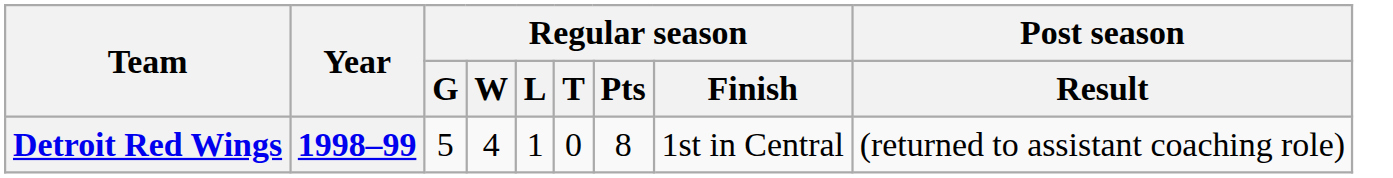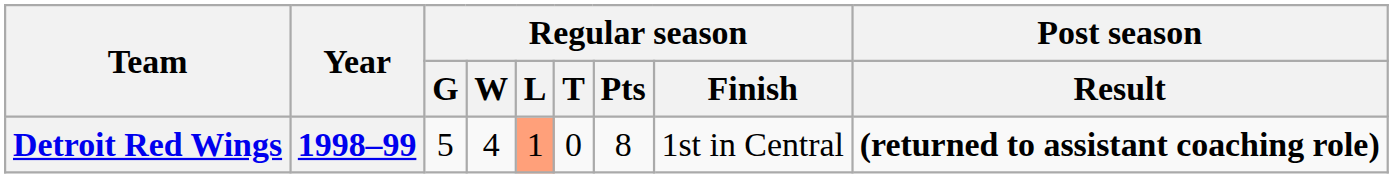Detroit Red Wings | Regular season / L: no background -> lightsalmon background
Detroit Red Wings | Post season / Result: normal -> bold
